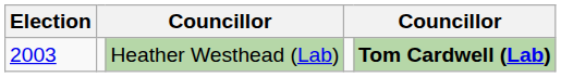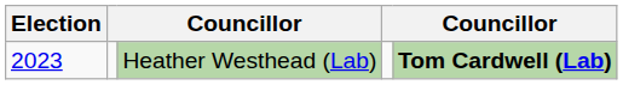Heather Westhead (Lab) | Election: 2003 -> 2023
